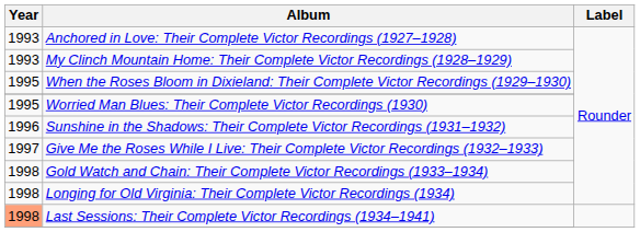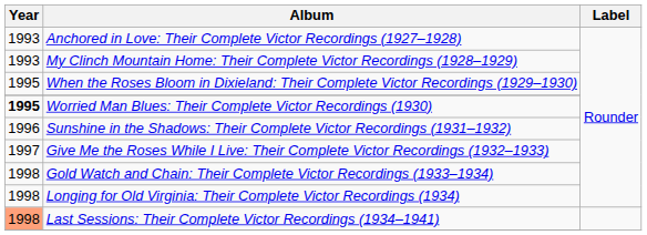Worried Man Blues: Their Complete Victor Recordings (1930) | Year: normal -> bold
